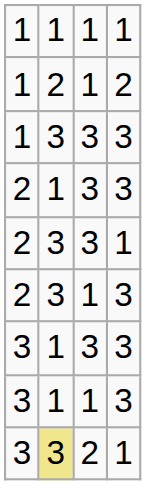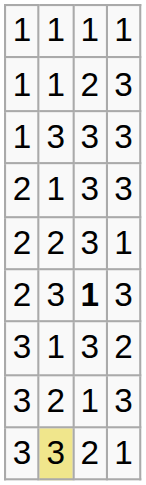row 2 | column 2: 2 -> 1
row 2 | column 3: 1 -> 2
row 2 | column 4: 2 -> 3
row 5 | column 2: 3 -> 2
row 6 | column 3: normal -> bold
row 7 | column 4: 3 -> 2
row 8 | column 2: 1 -> 2
